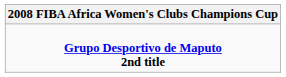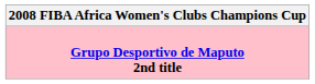row 2 | column 1: no background -> pink background
